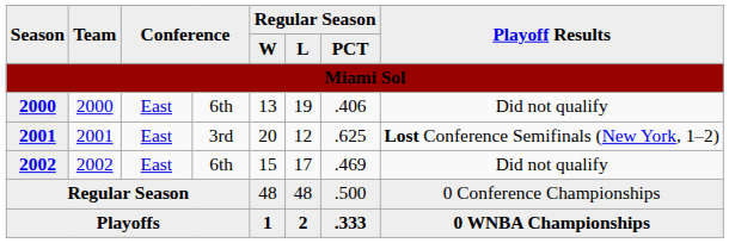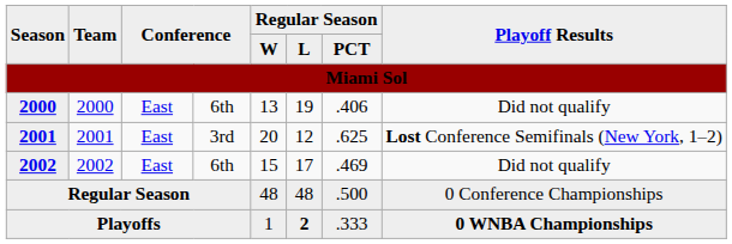Playoffs | Regular Season / W: bold -> normal
Playoffs | Regular Season / PCT: bold -> normal
